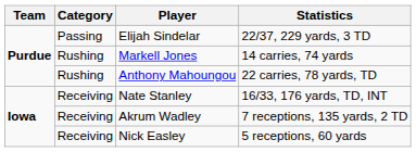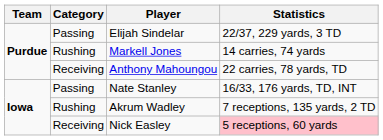Anthony Mahoungou | Category: Rushing -> Receiving
Nate Stanley | Category: Receiving -> Passing
Akrum Wadley | Category: Receiving -> Rushing
Nick Easley | Statistics: no background -> pink background
